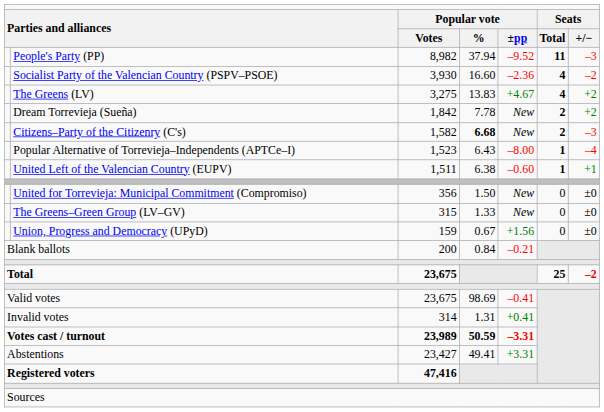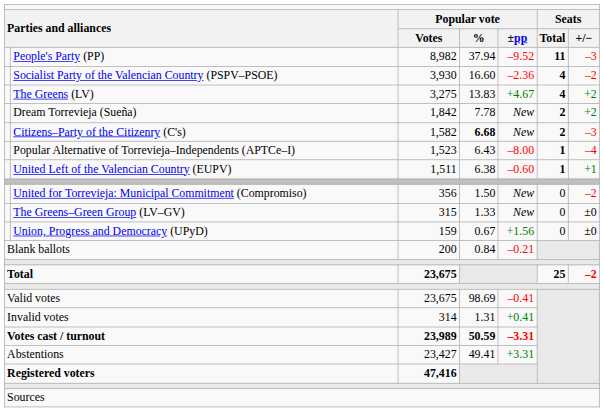United for Torrevieja: Municipal Commitment (Compromiso) | column 7: ±0 -> –2
